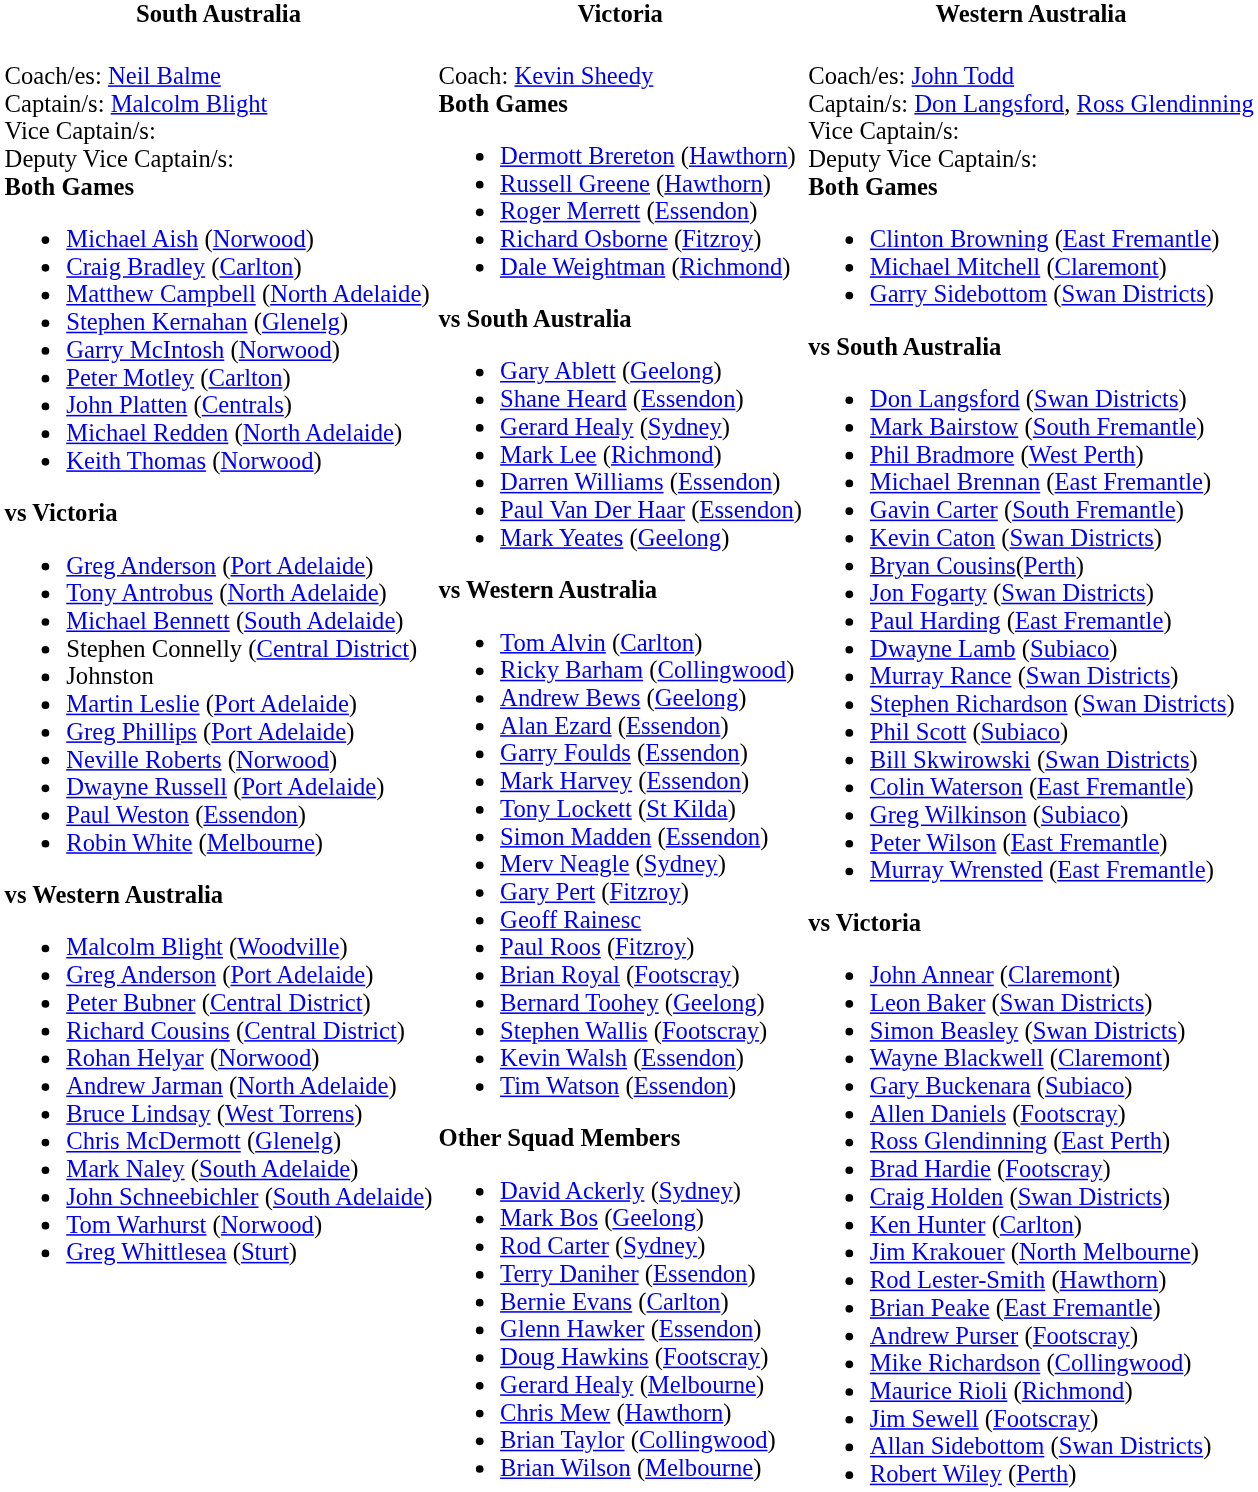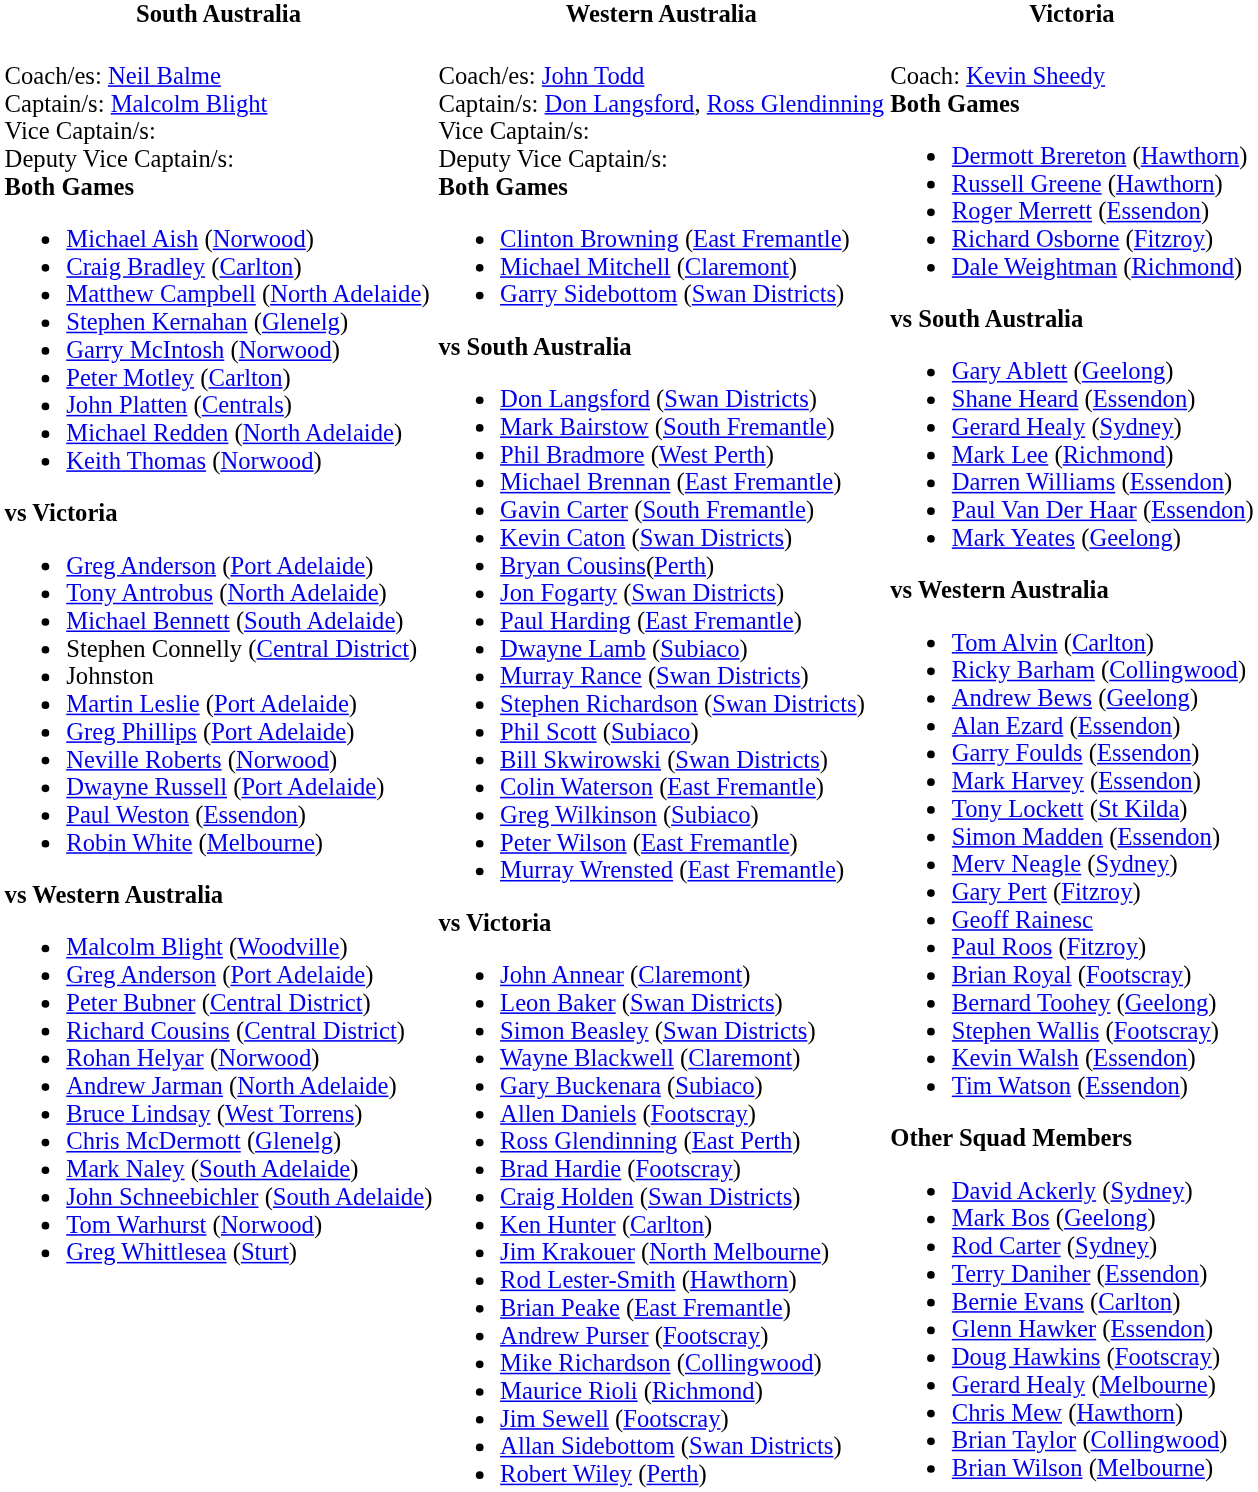columns swapped: Victoria <-> Western Australia
